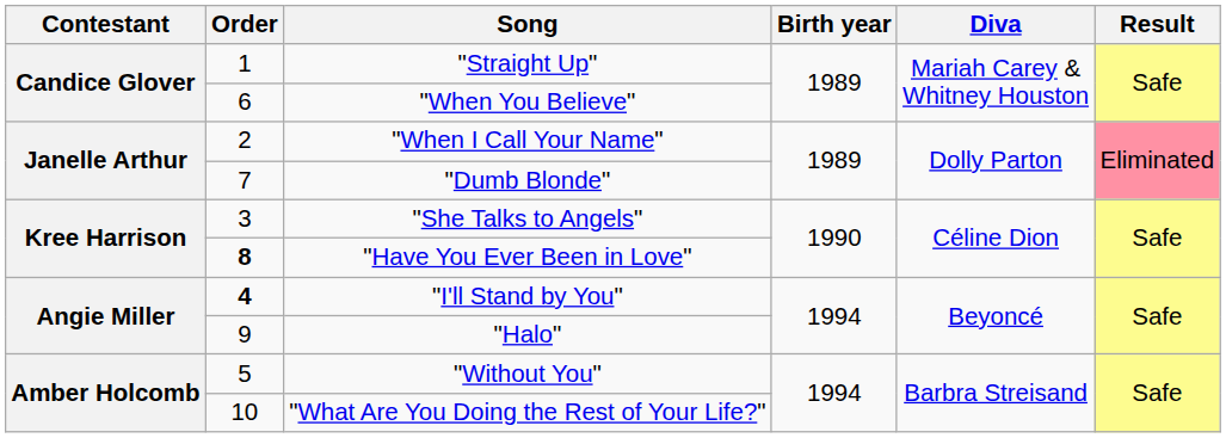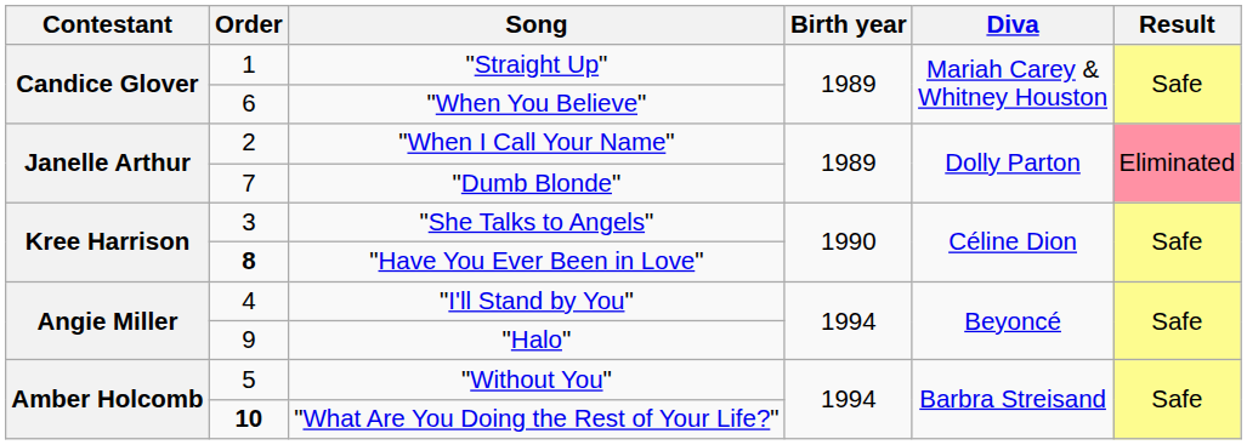"I'll Stand by You" | Order: bold -> normal
"What Are You Doing the Rest of Your Life?" | Order: normal -> bold
